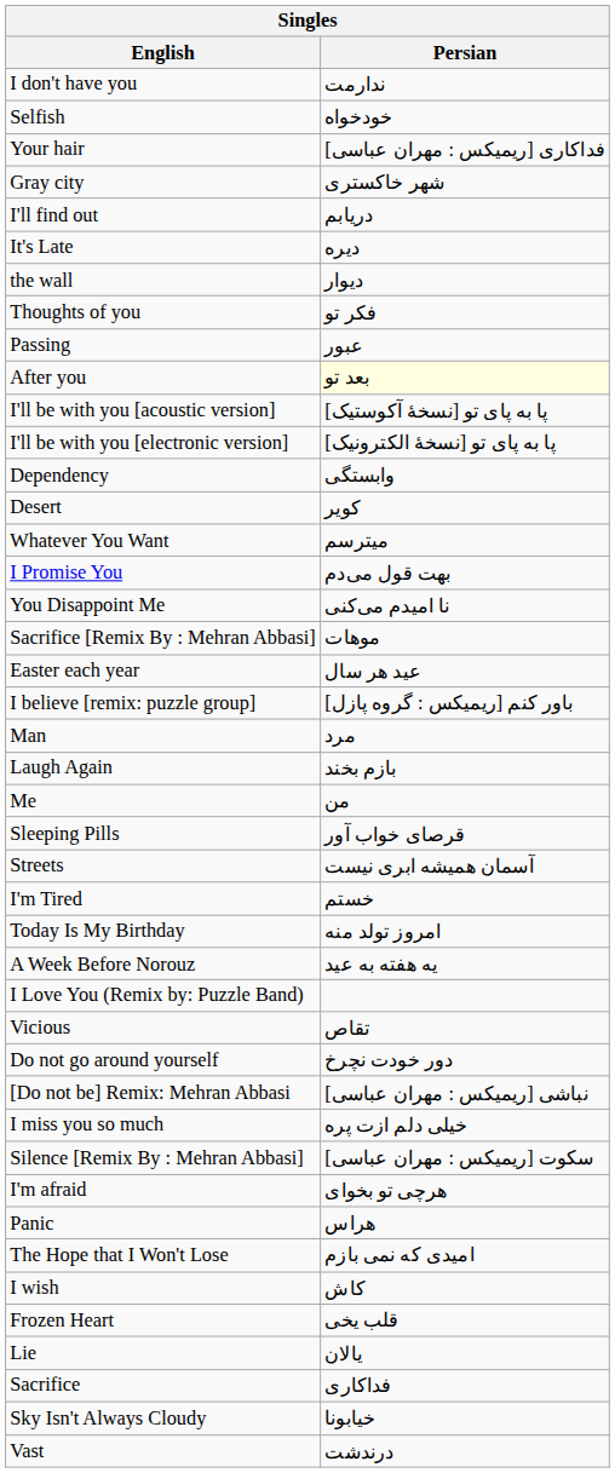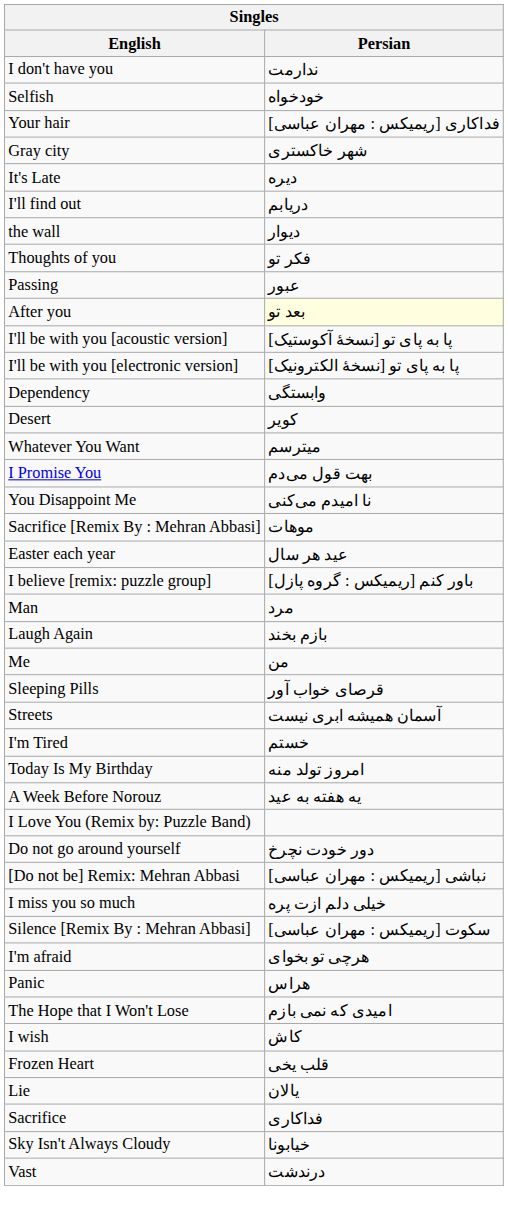rows swapped: It's Late <-> I'll find out
- row: Vicious | تقاص
